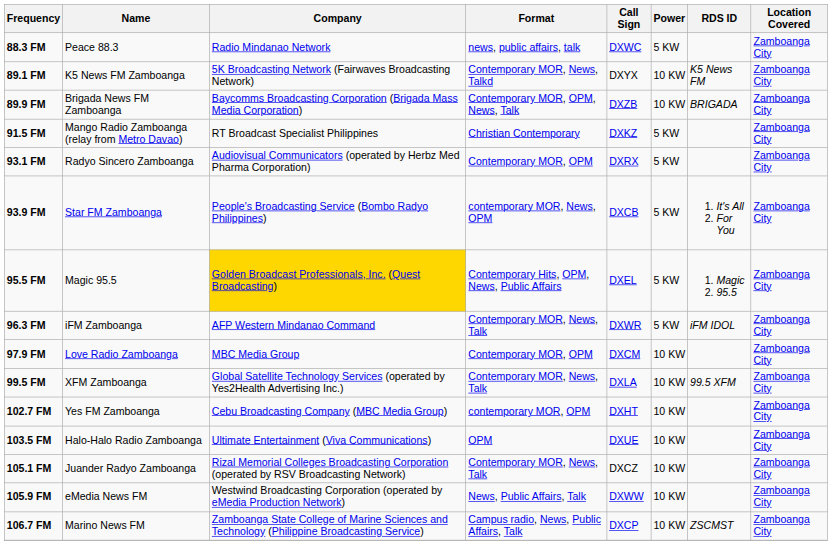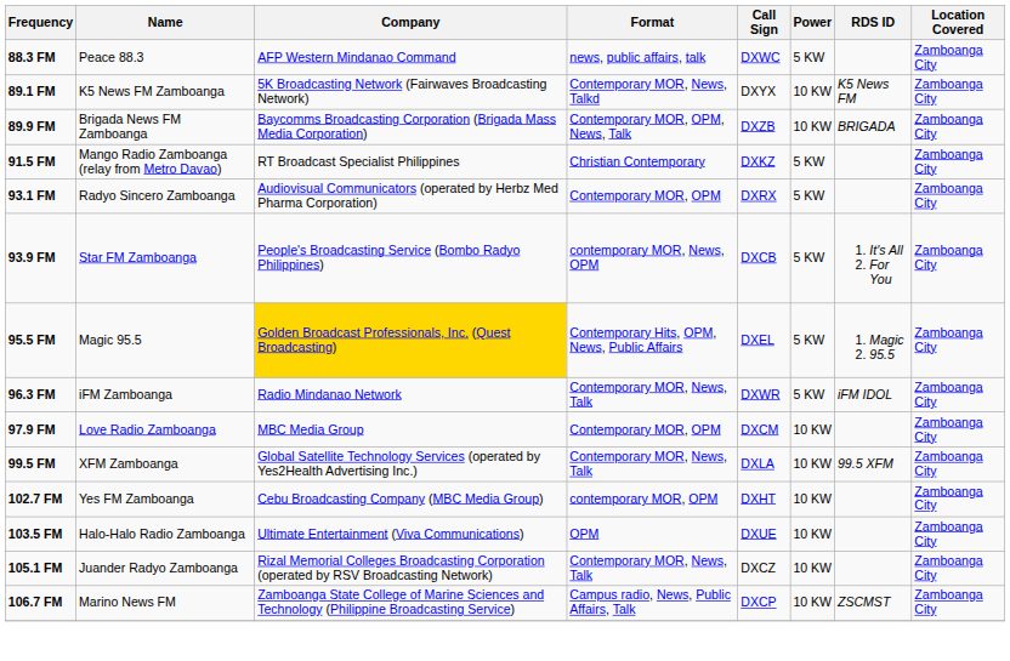88.3 FM | Company: Radio Mindanao Network -> AFP Western Mindanao Command
96.3 FM | Company: AFP Western Mindanao Command -> Radio Mindanao Network
- row: 105.9 FM | eMedia News FM | Westwind Broadcasting Corporation (operated by eMedia Production Network) | News, Public Affairs, Talk | DXWW | 10 KW | Zamboanga City
